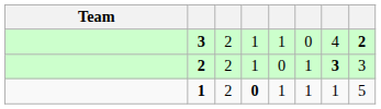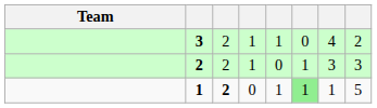row 2 | column 8: bold -> normal
row 3 | column 7: bold -> normal
row 4 | column 3: normal -> bold
row 4 | column 4: bold -> normal
row 4 | column 6: no background -> lightgreen background
